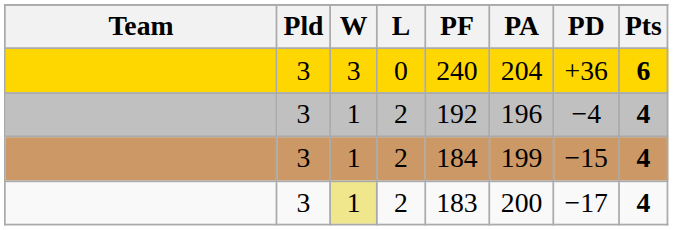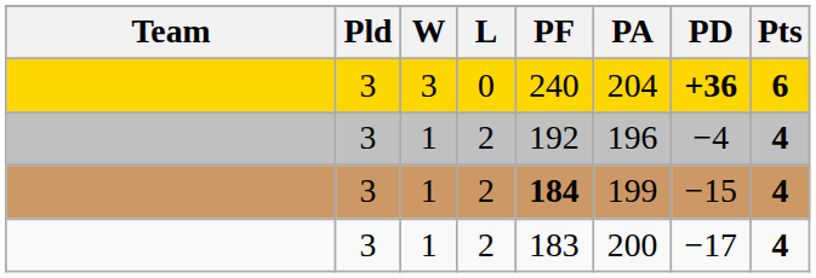row 2 | PD: normal -> bold
row 4 | PF: normal -> bold
row 5 | W: khaki background -> no background
